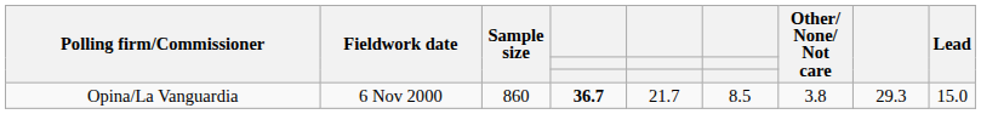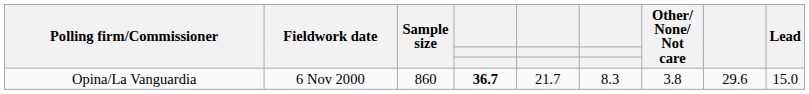Opina/La Vanguardia | column 6: 8.5 -> 8.3
Opina/La Vanguardia | column 8: 29.3 -> 29.6
